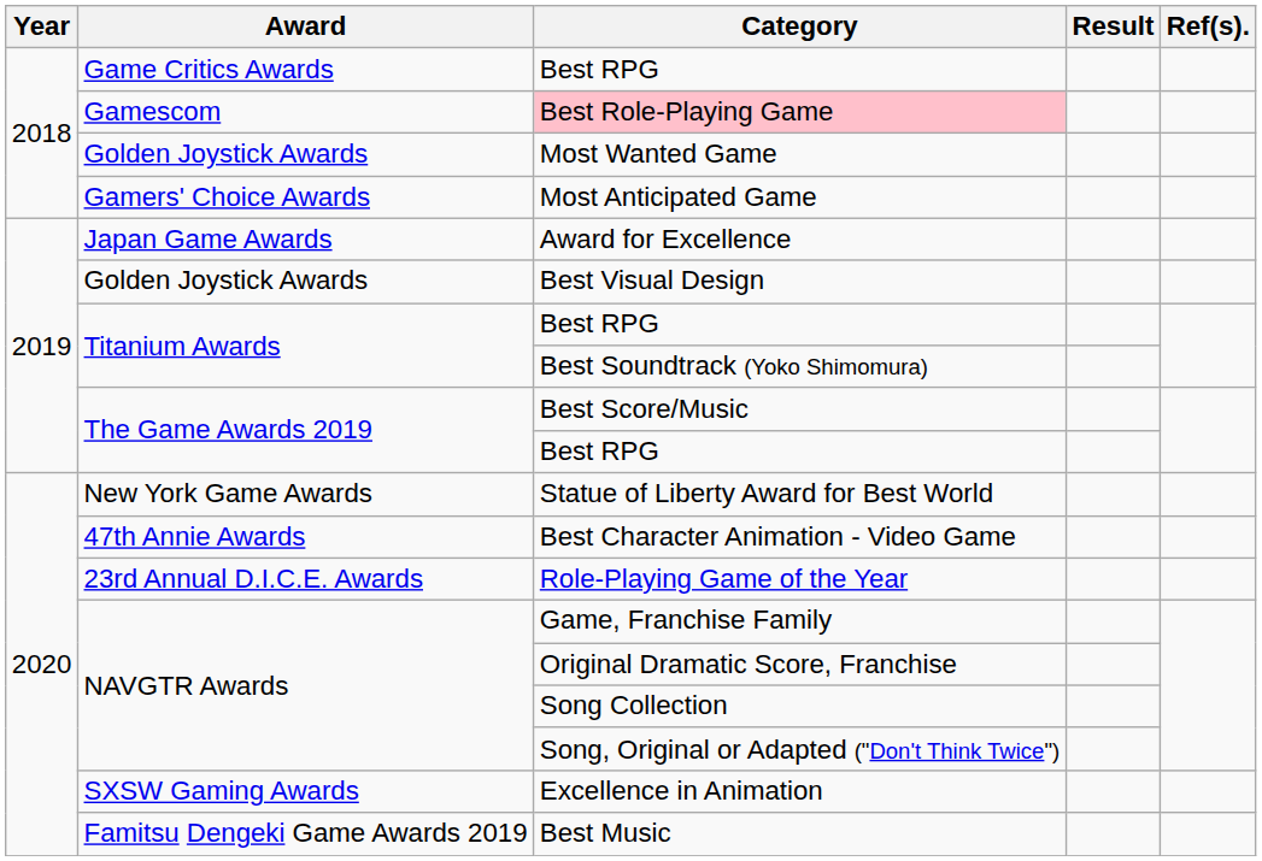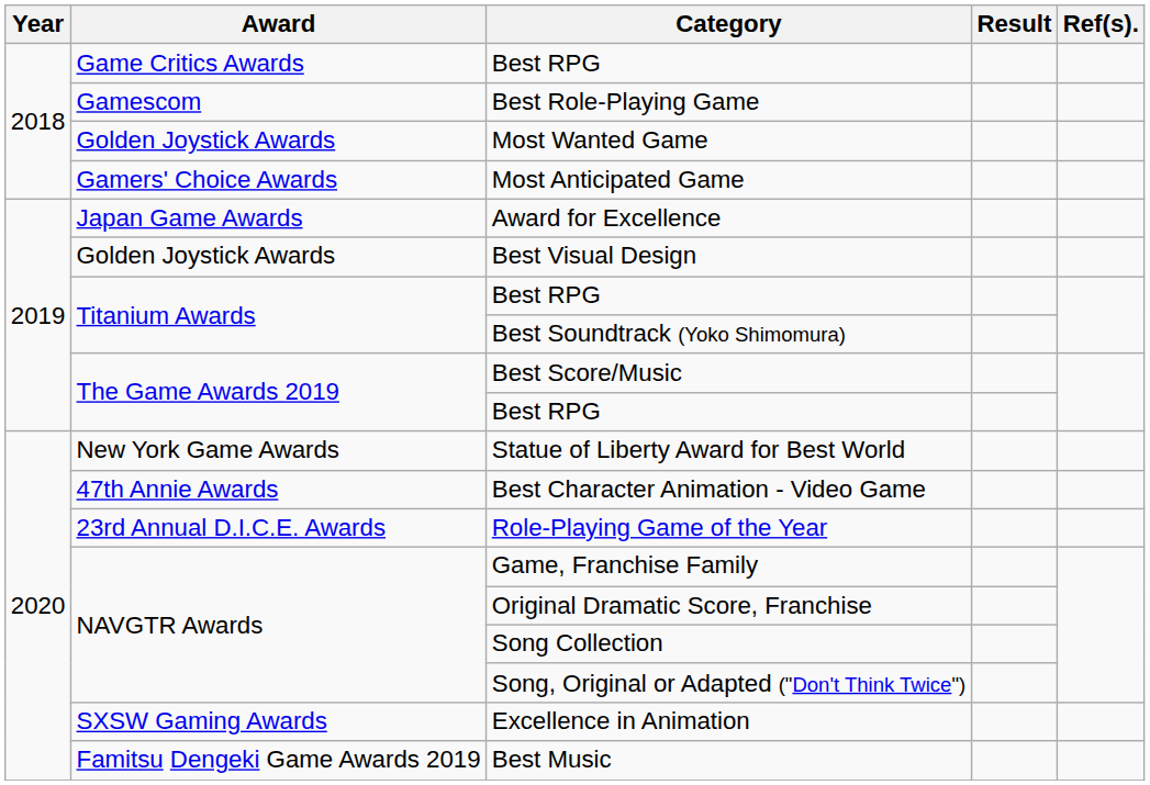Best Role-Playing Game | Category: pink background -> no background
